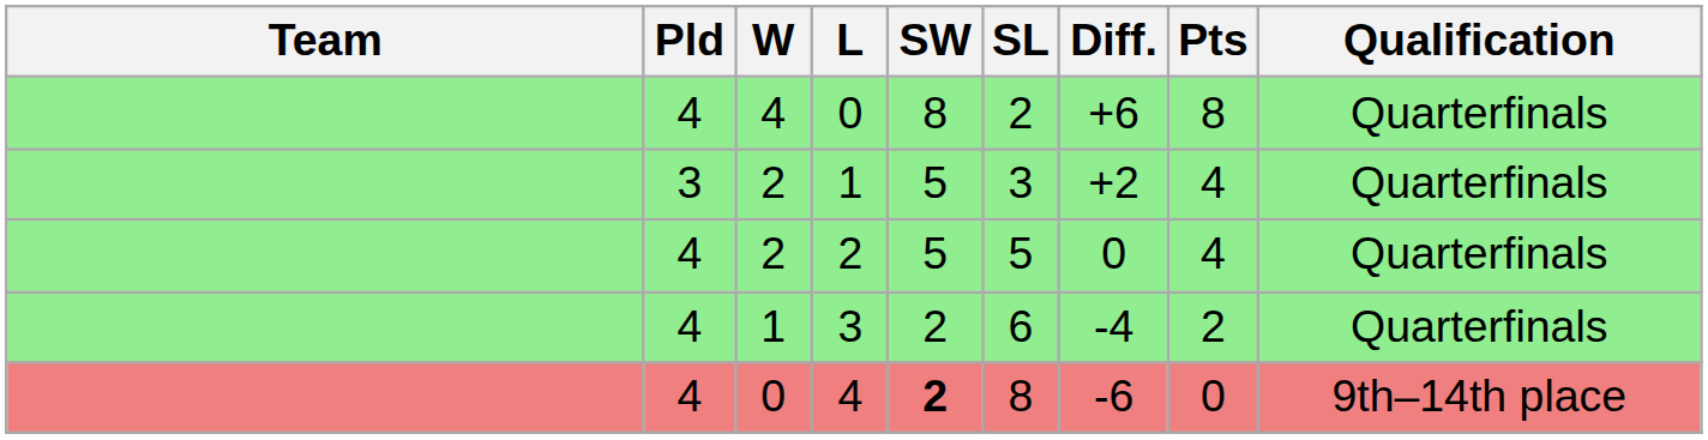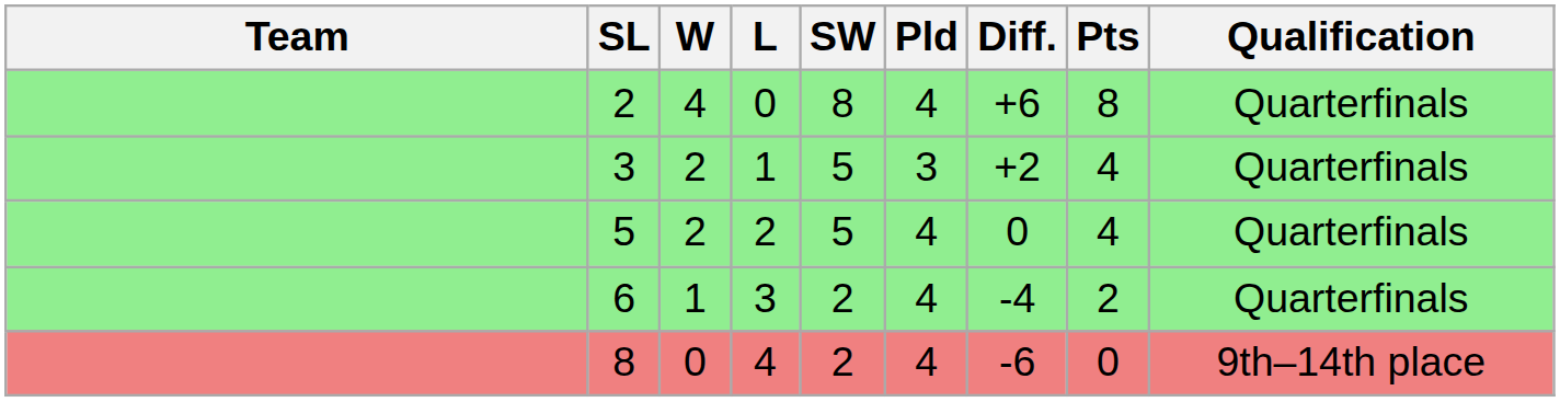columns swapped: Pld <-> SL
row 6 | SW: bold -> normal
